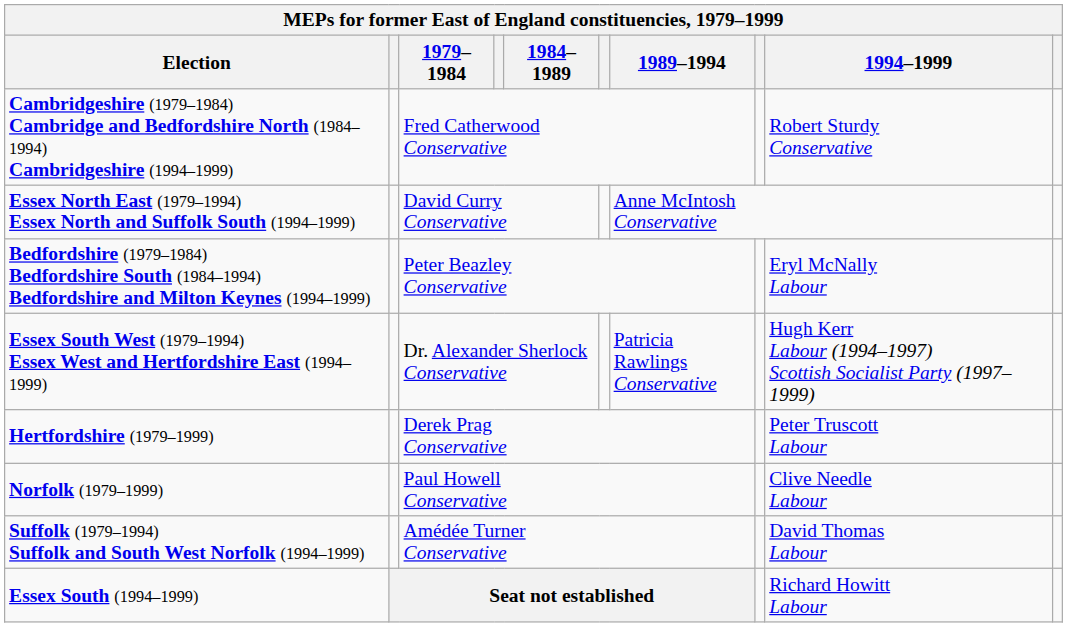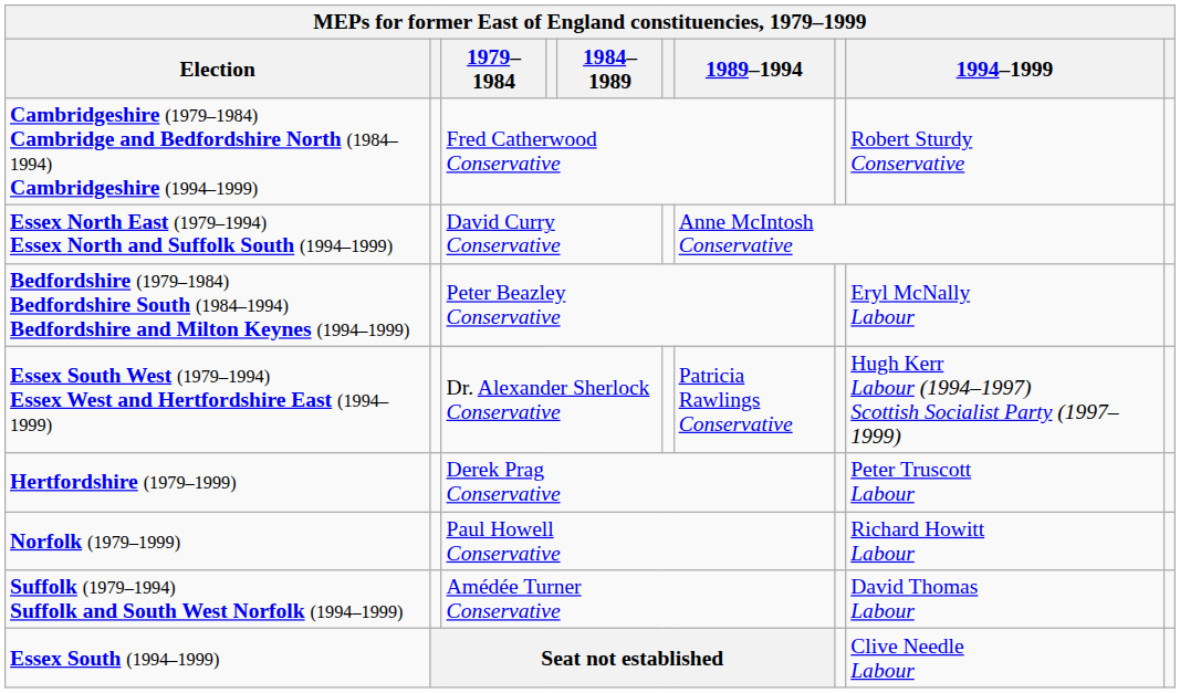Norfolk (1979–1999) | 1994–1999: Clive Needle Labour -> Richard Howitt Labour
Essex South (1994–1999) | 1994–1999: Richard Howitt Labour -> Clive Needle Labour
